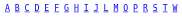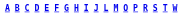row 1 | column 1: normal -> bold
